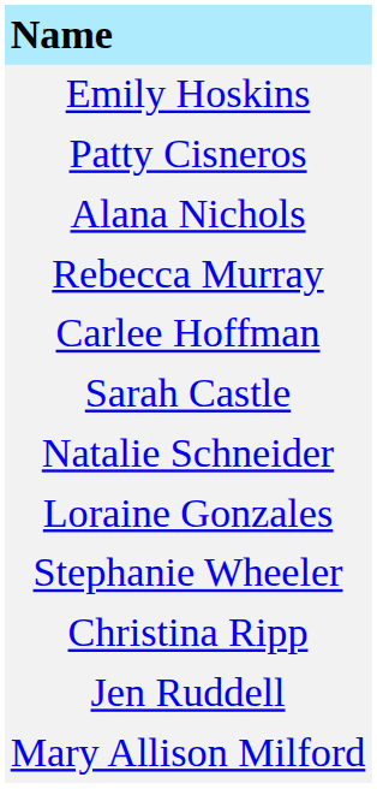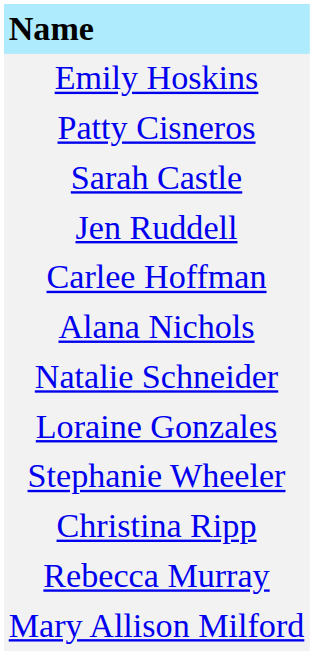row 4 | column 1: Alana Nichols -> Sarah Castle
row 5 | column 1: Rebecca Murray -> Jen Ruddell
row 7 | column 1: Sarah Castle -> Alana Nichols
row 12 | column 1: Jen Ruddell -> Rebecca Murray
